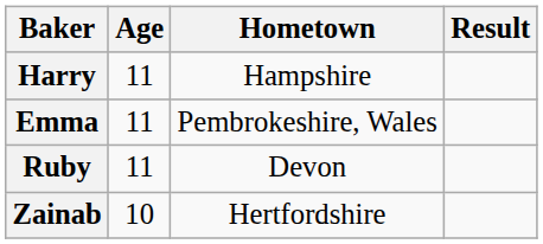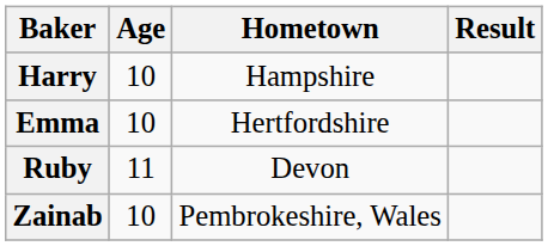Harry | Age: 11 -> 10
Emma | Age: 11 -> 10
Emma | Hometown: Pembrokeshire, Wales -> Hertfordshire
Zainab | Hometown: Hertfordshire -> Pembrokeshire, Wales
